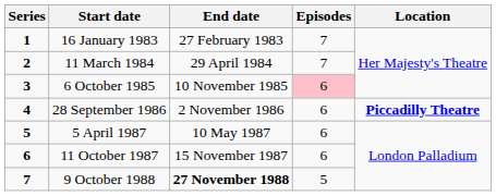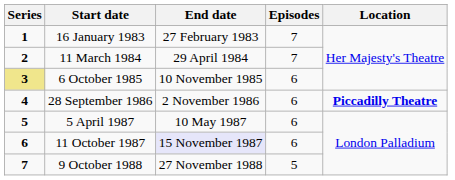6 October 1985 | Series: no background -> khaki background
6 October 1985 | Episodes: pink background -> no background
11 October 1987 | End date: no background -> lavender background
9 October 1988 | End date: bold -> normal
